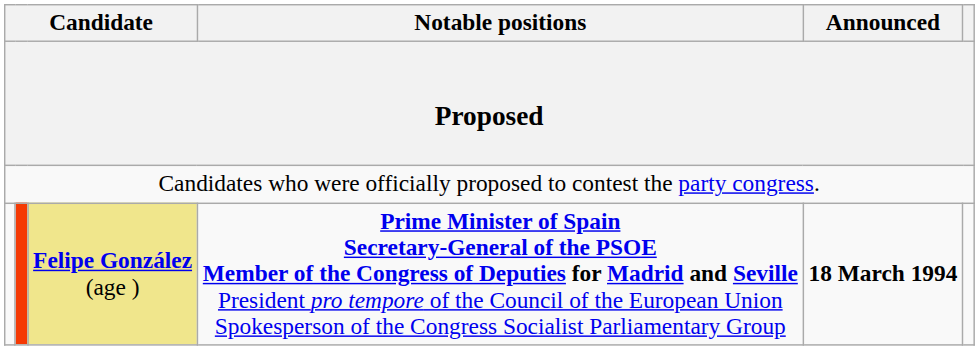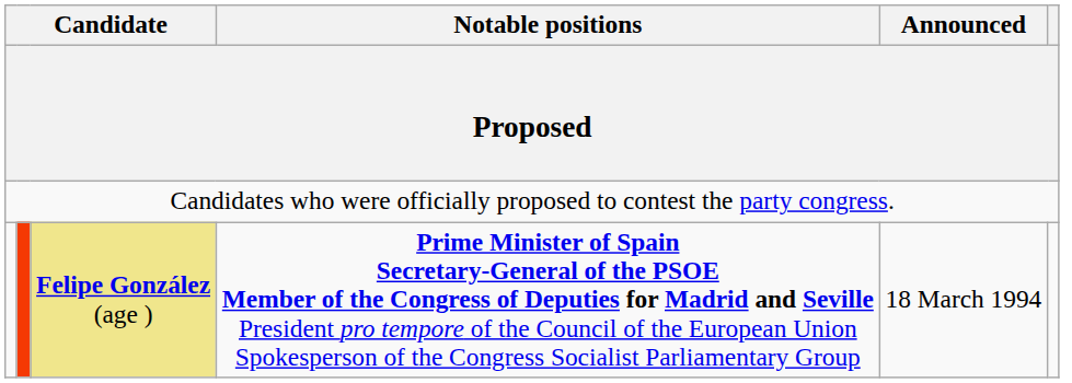row 4 | Announced: bold -> normal
